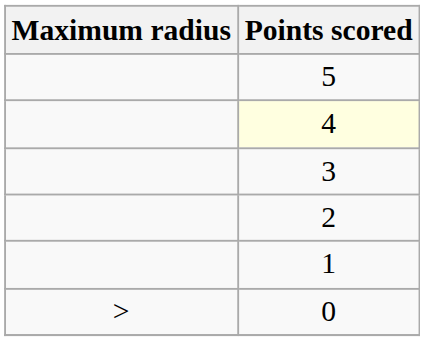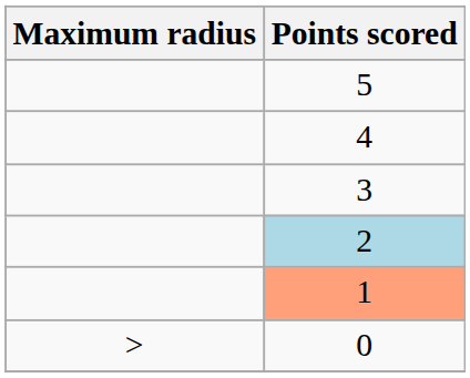4 | Points scored: lightyellow background -> no background
2 | Points scored: no background -> lightblue background
1 | Points scored: no background -> lightsalmon background
